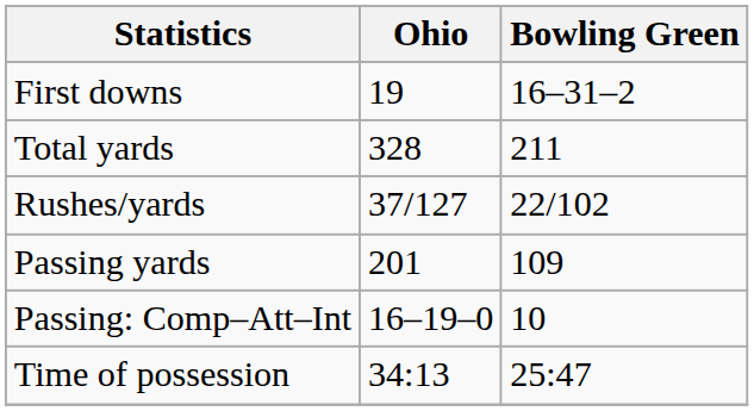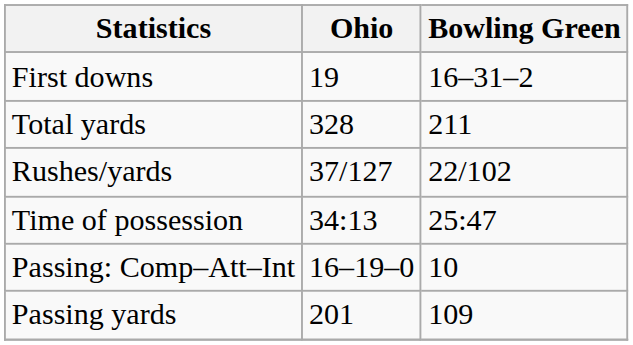rows swapped: Passing yards <-> Time of possession
